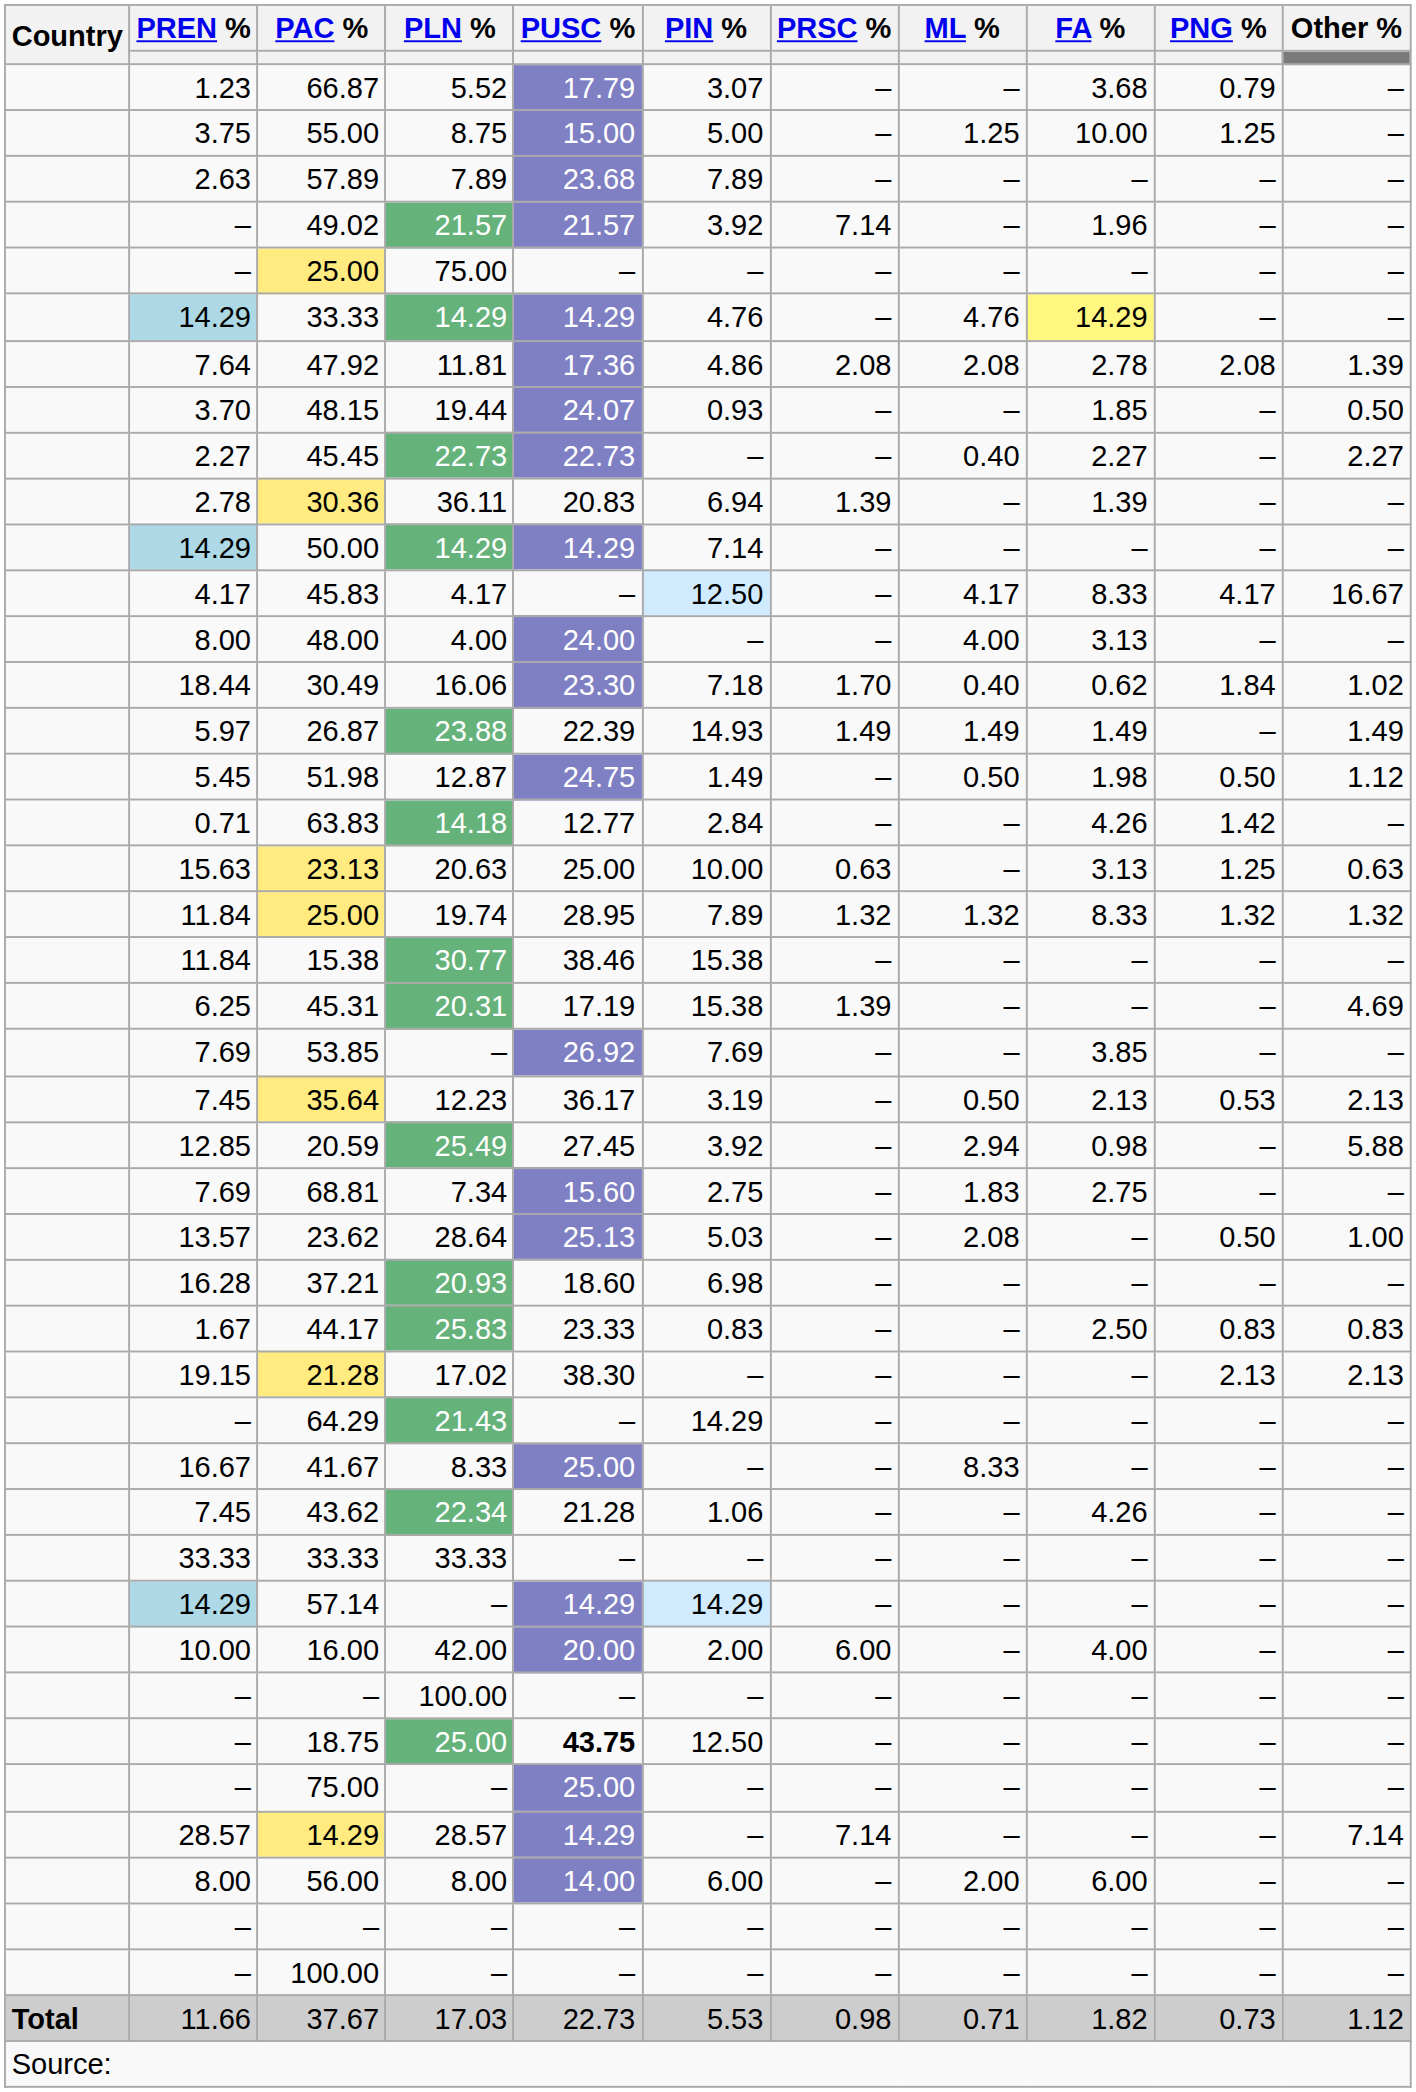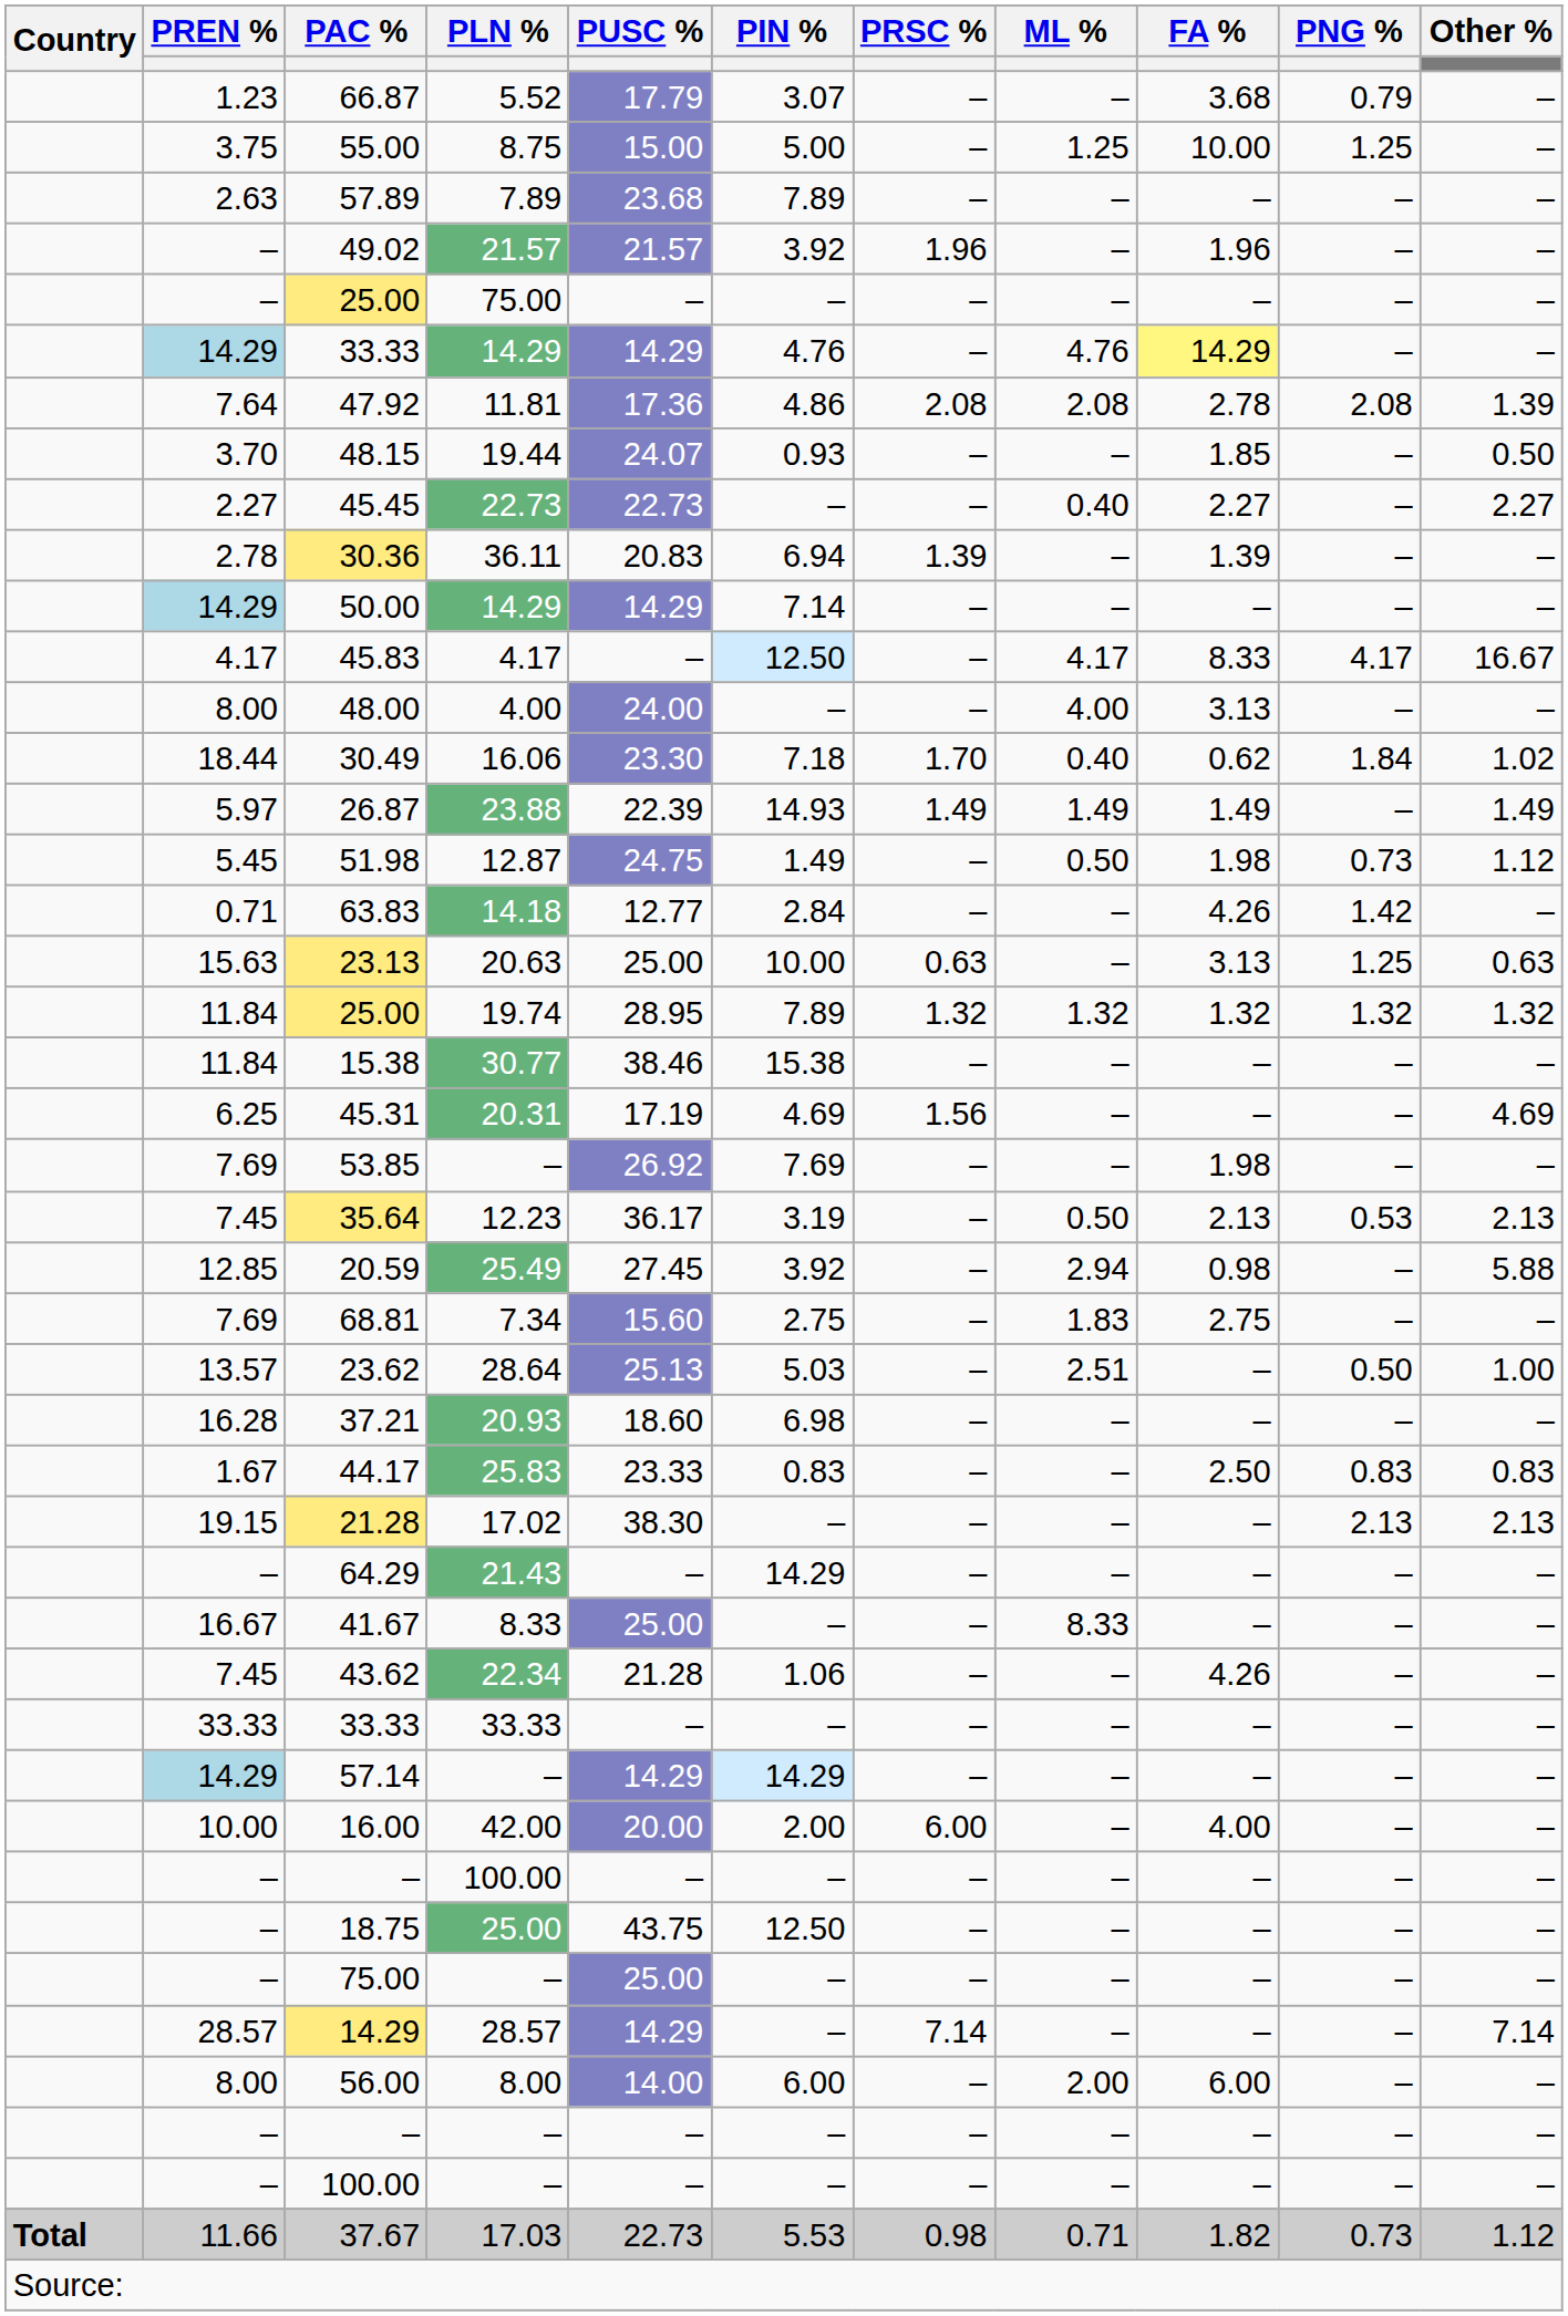49.02 | PRSC %: 7.14 -> 1.96
51.98 | PNG %: 0.50 -> 0.73
25.00 / 19.74 | FA %: 8.33 -> 1.32
45.31 | PIN %: 15.38 -> 4.69
45.31 | PRSC %: 1.39 -> 1.56
53.85 | FA %: 3.85 -> 1.98
23.62 | ML %: 2.08 -> 2.51
18.75 | PUSC %: bold -> normal
